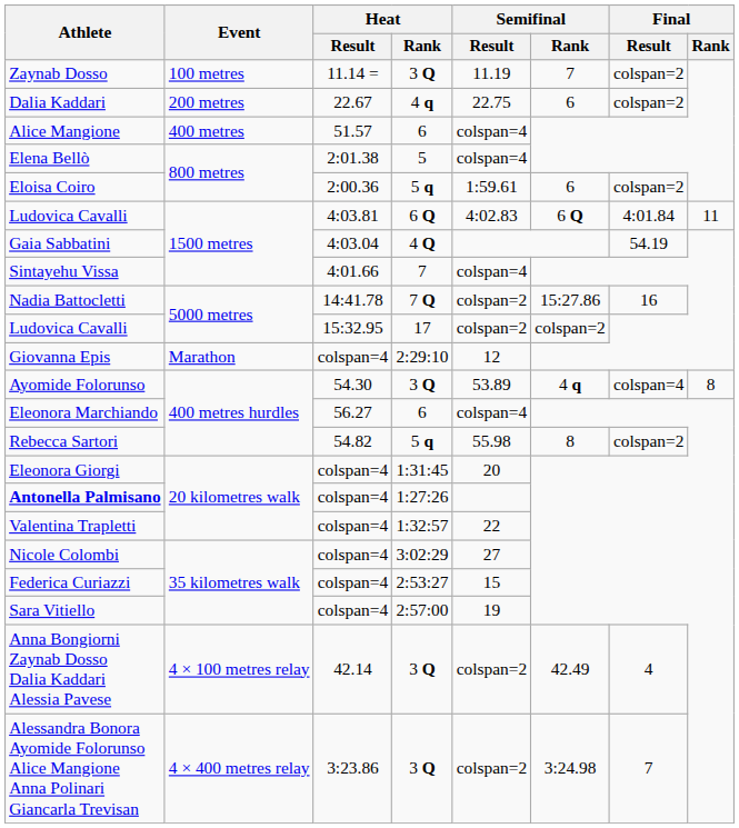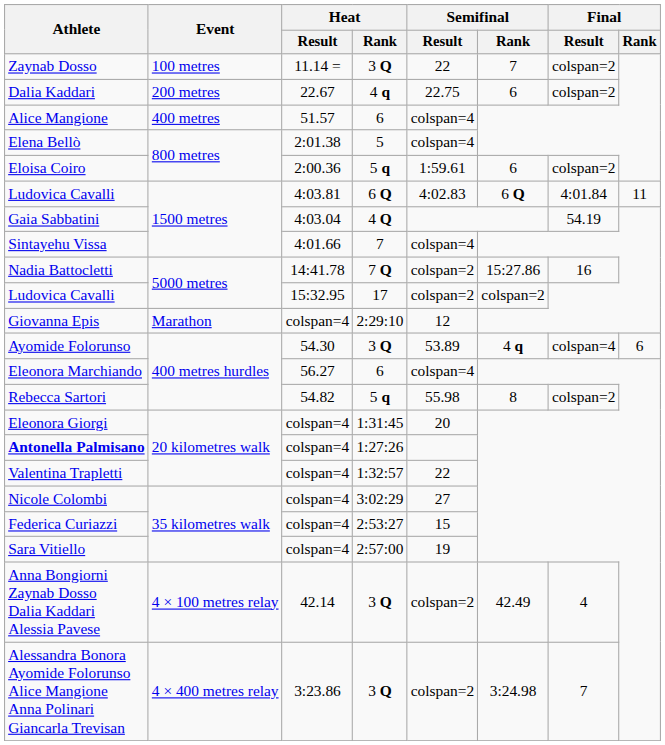Zaynab Dosso | Semifinal / Result: 11.19 -> 22
Ayomide Folorunso | Final / Rank: 8 -> 6
